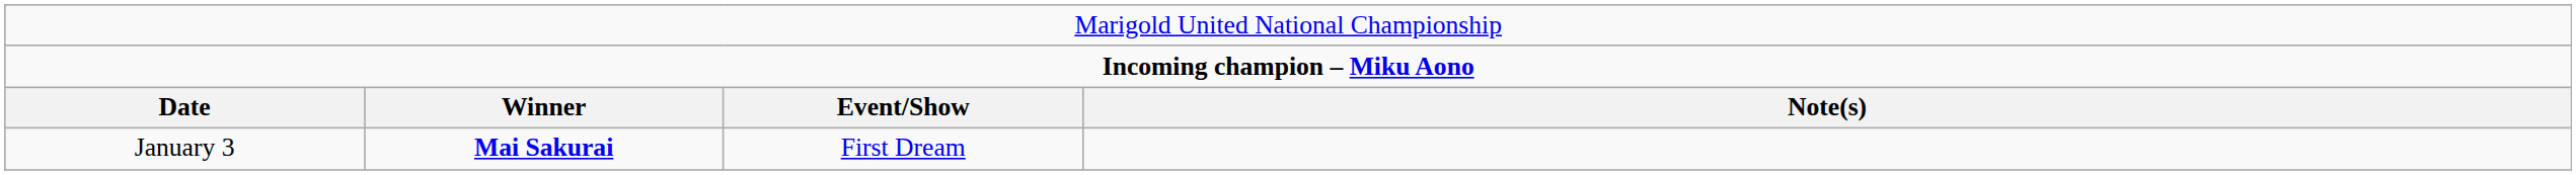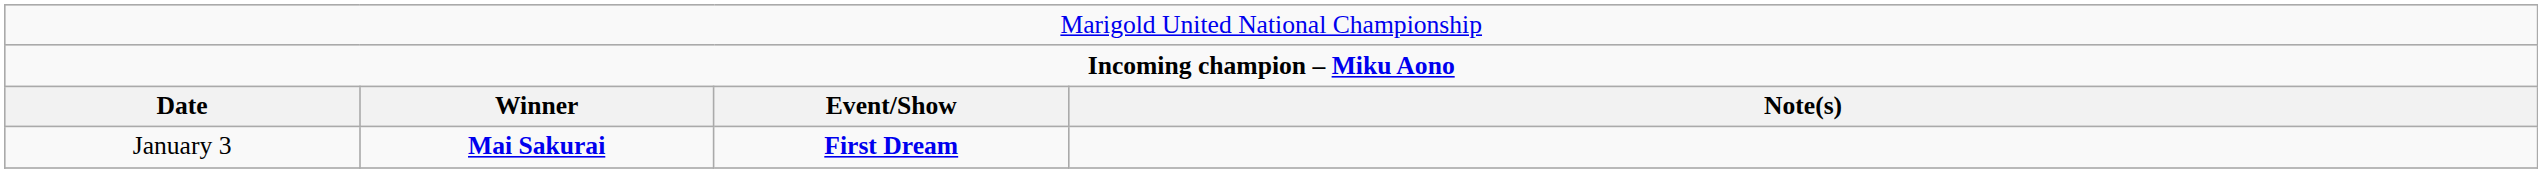January 3 | column 3: normal -> bold
